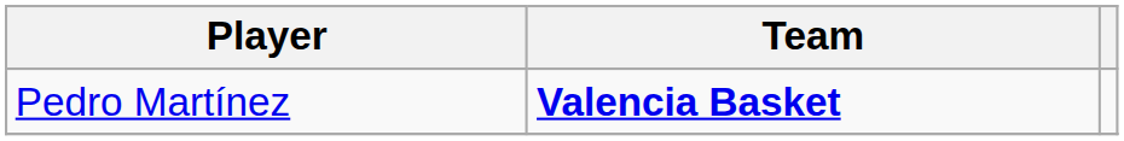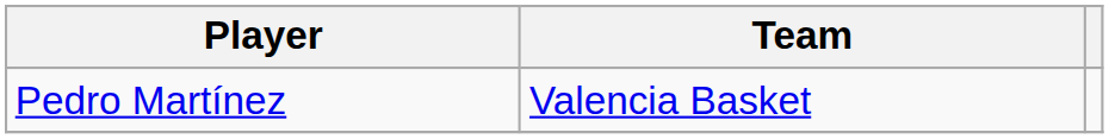Pedro Martínez | Team: bold -> normal
